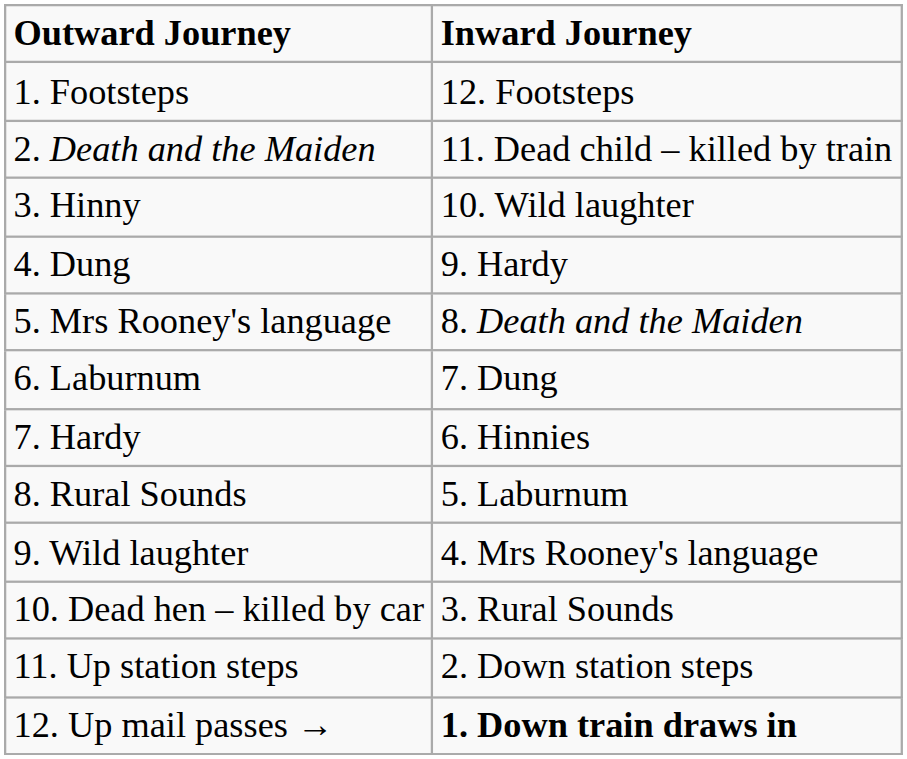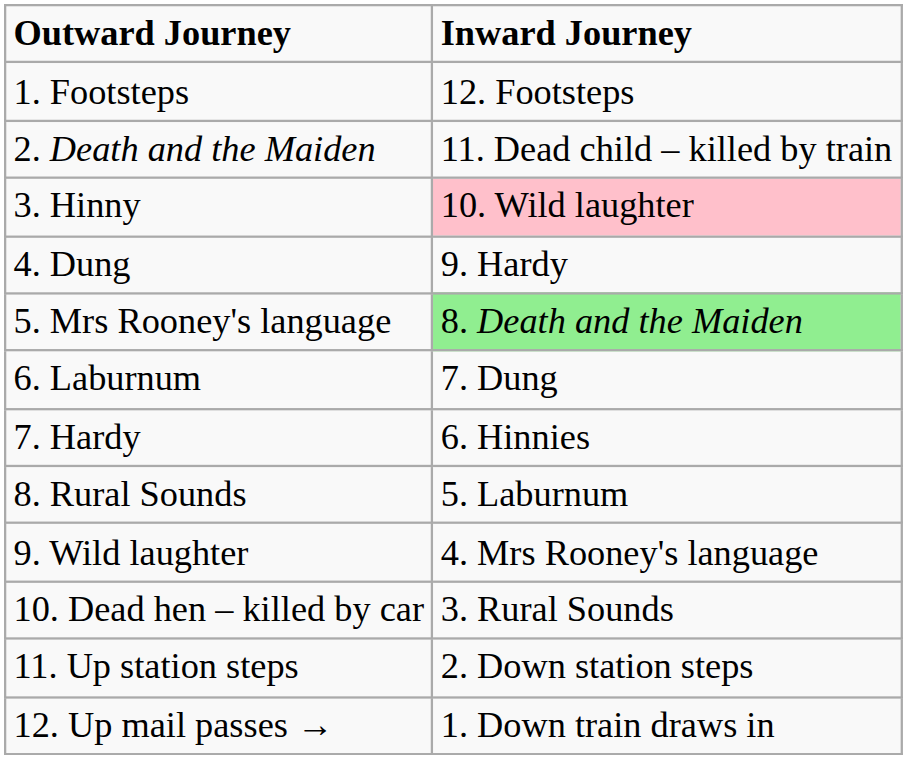3. Hinny | Inward Journey: no background -> pink background
5. Mrs Rooney's language | Inward Journey: no background -> lightgreen background
12. Up mail passes → | Inward Journey: bold -> normal
